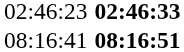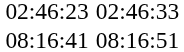02:46:23 08:16:41 | column 2: bold -> normal
